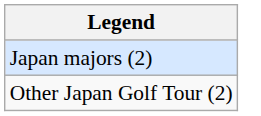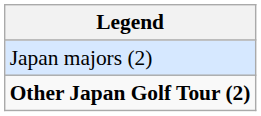row 3 | column 1: normal -> bold
